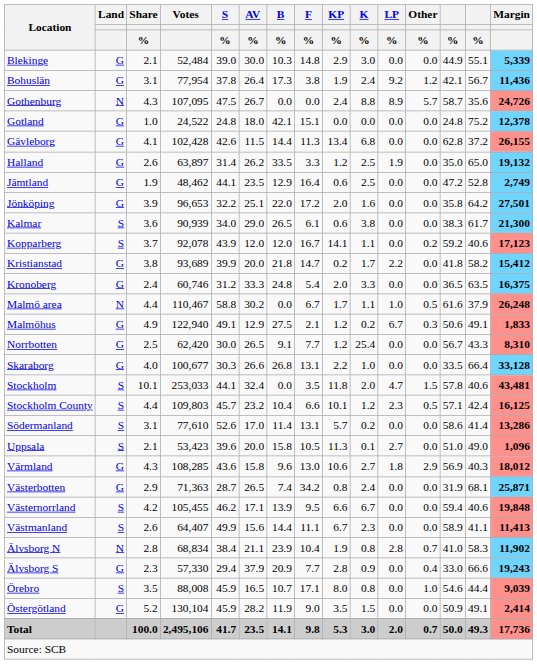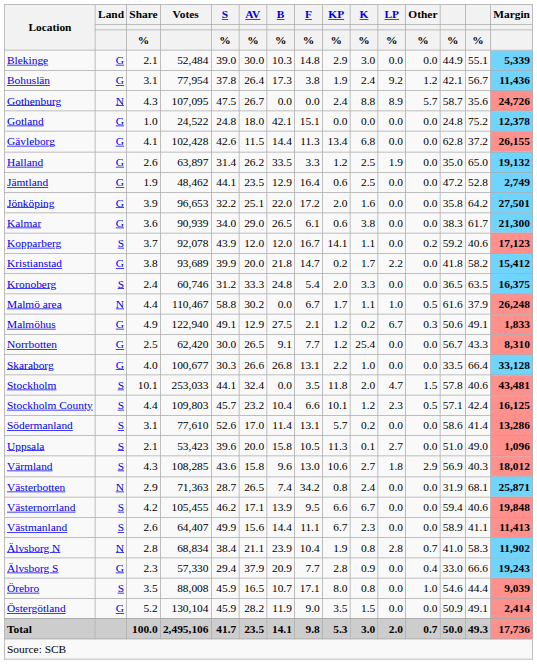Kalmar | Land: S -> G
Kronoberg | Land: G -> S
Värmland | Land: G -> S
Västerbotten | Land: G -> N
